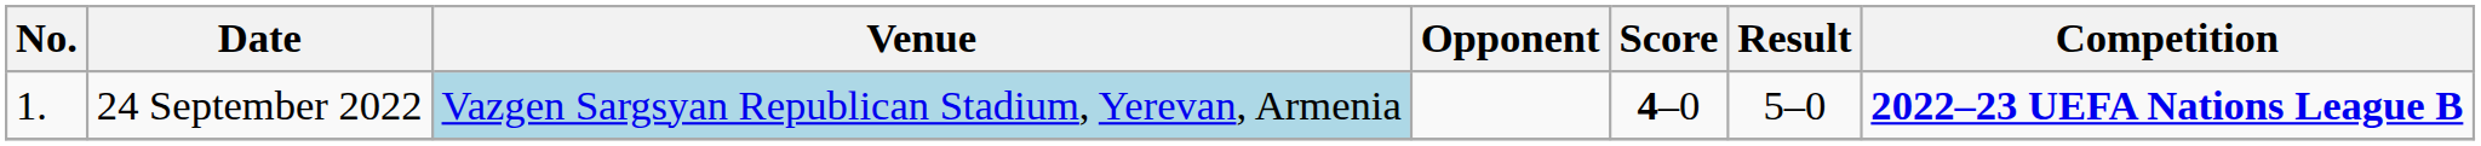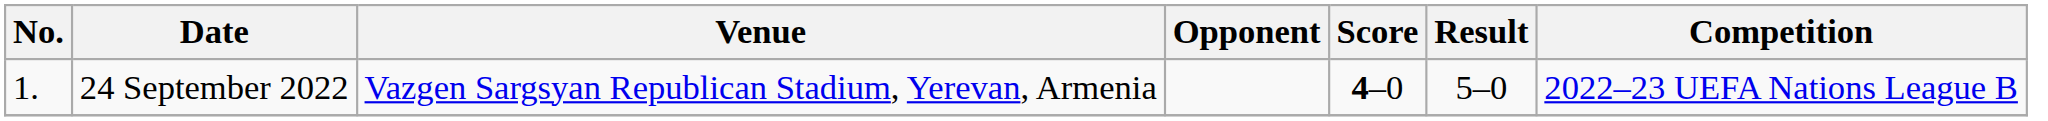24 September 2022 | Venue: lightblue background -> no background
24 September 2022 | Competition: bold -> normal
